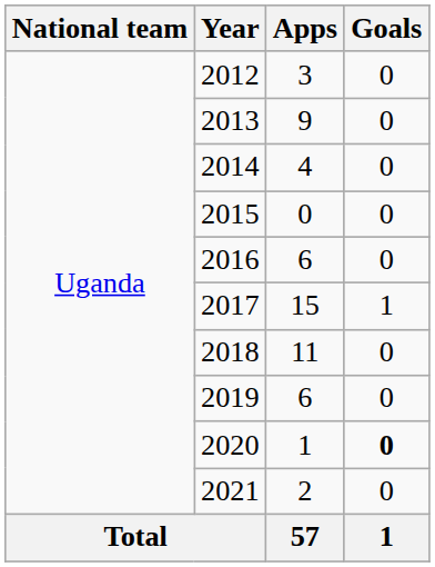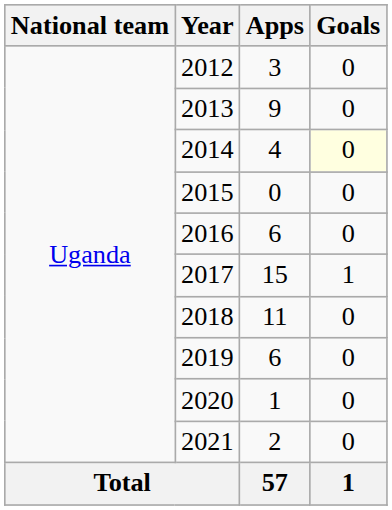2014 | Goals: no background -> lightyellow background
2020 | Goals: bold -> normal
